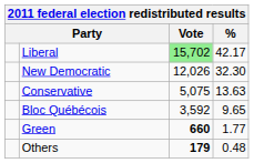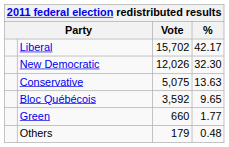Liberal | Vote: lightgreen background -> no background
Green | Vote: bold -> normal
Others | Vote: bold -> normal
